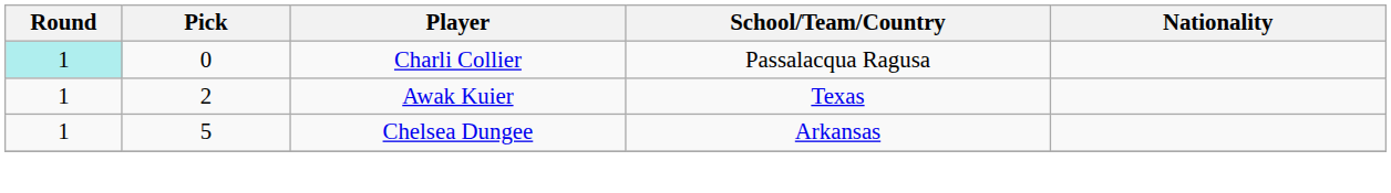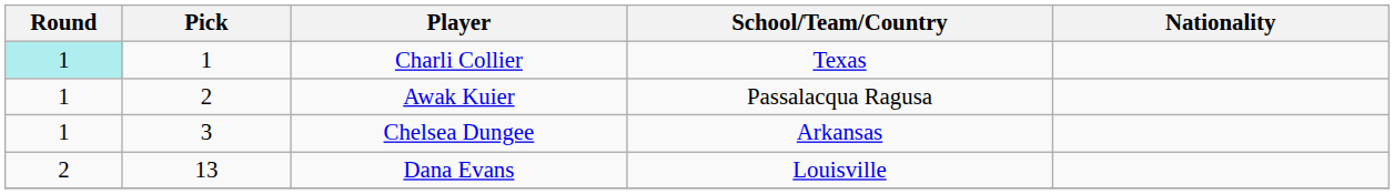Charli Collier | Pick: 0 -> 1
Charli Collier | School/Team/Country: Passalacqua Ragusa -> Texas
Awak Kuier | School/Team/Country: Texas -> Passalacqua Ragusa
Chelsea Dungee | Pick: 5 -> 3
+ row: 2 | 13 | Dana Evans | Louisville
